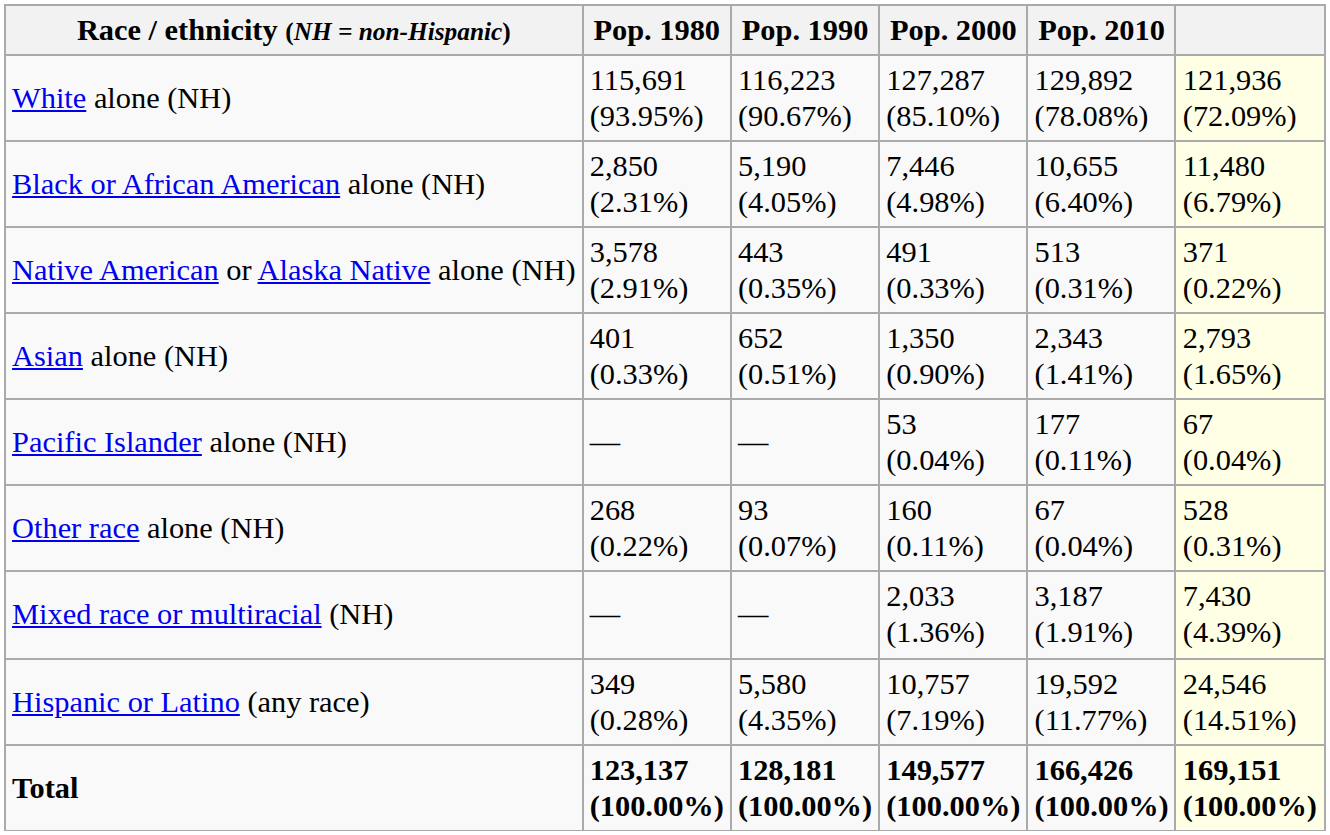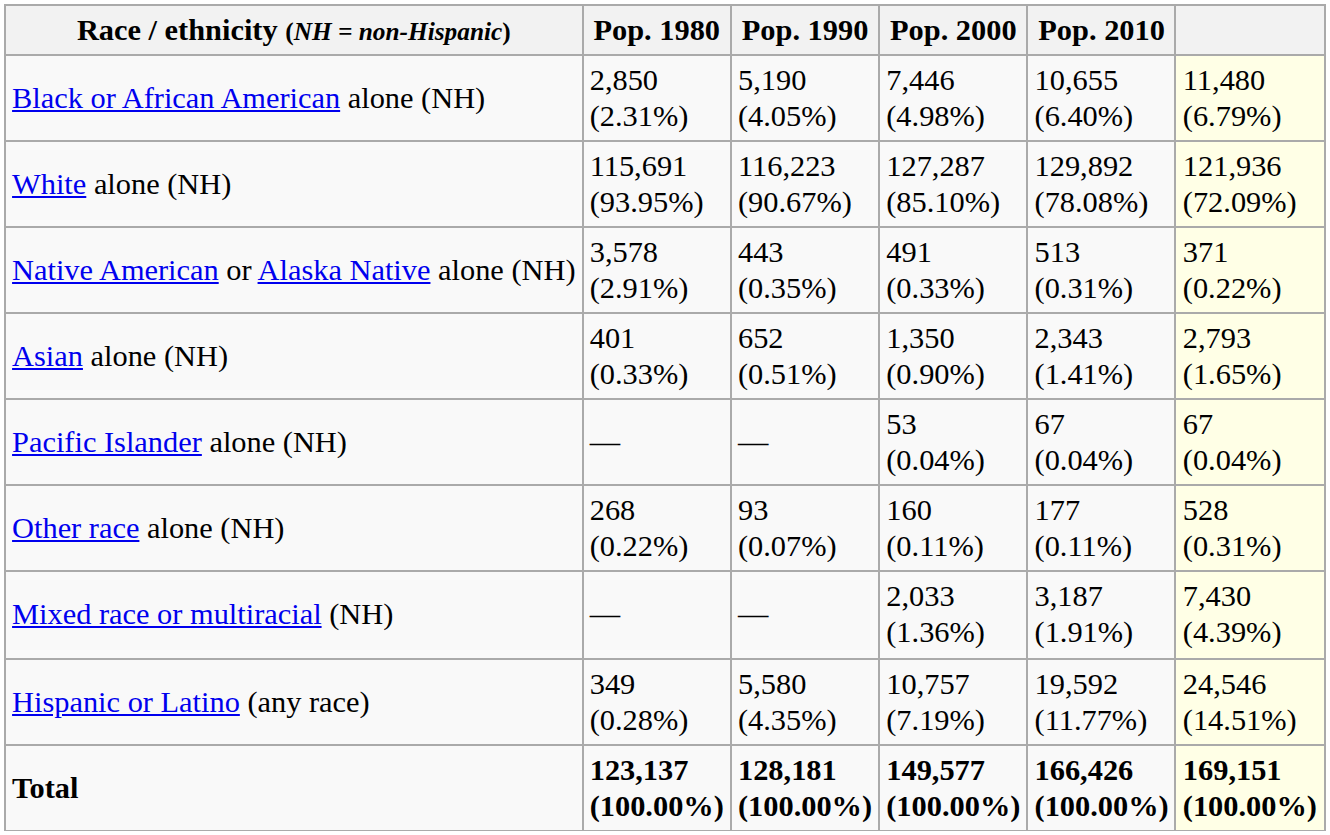rows swapped: White alone (NH) <-> Black or African American alone (NH)
Pacific Islander alone (NH) | Pop. 2010: 177 (0.11%) -> 67 (0.04%)
Other race alone (NH) | Pop. 2010: 67 (0.04%) -> 177 (0.11%)
